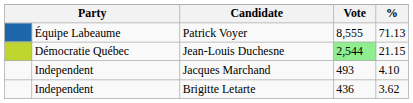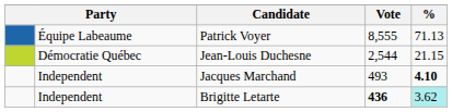Jean-Louis Duchesne | Vote: lightgreen background -> no background
Jacques Marchand | %: normal -> bold
Brigitte Letarte | Vote: normal -> bold
Brigitte Letarte | %: no background -> paleturquoise background
